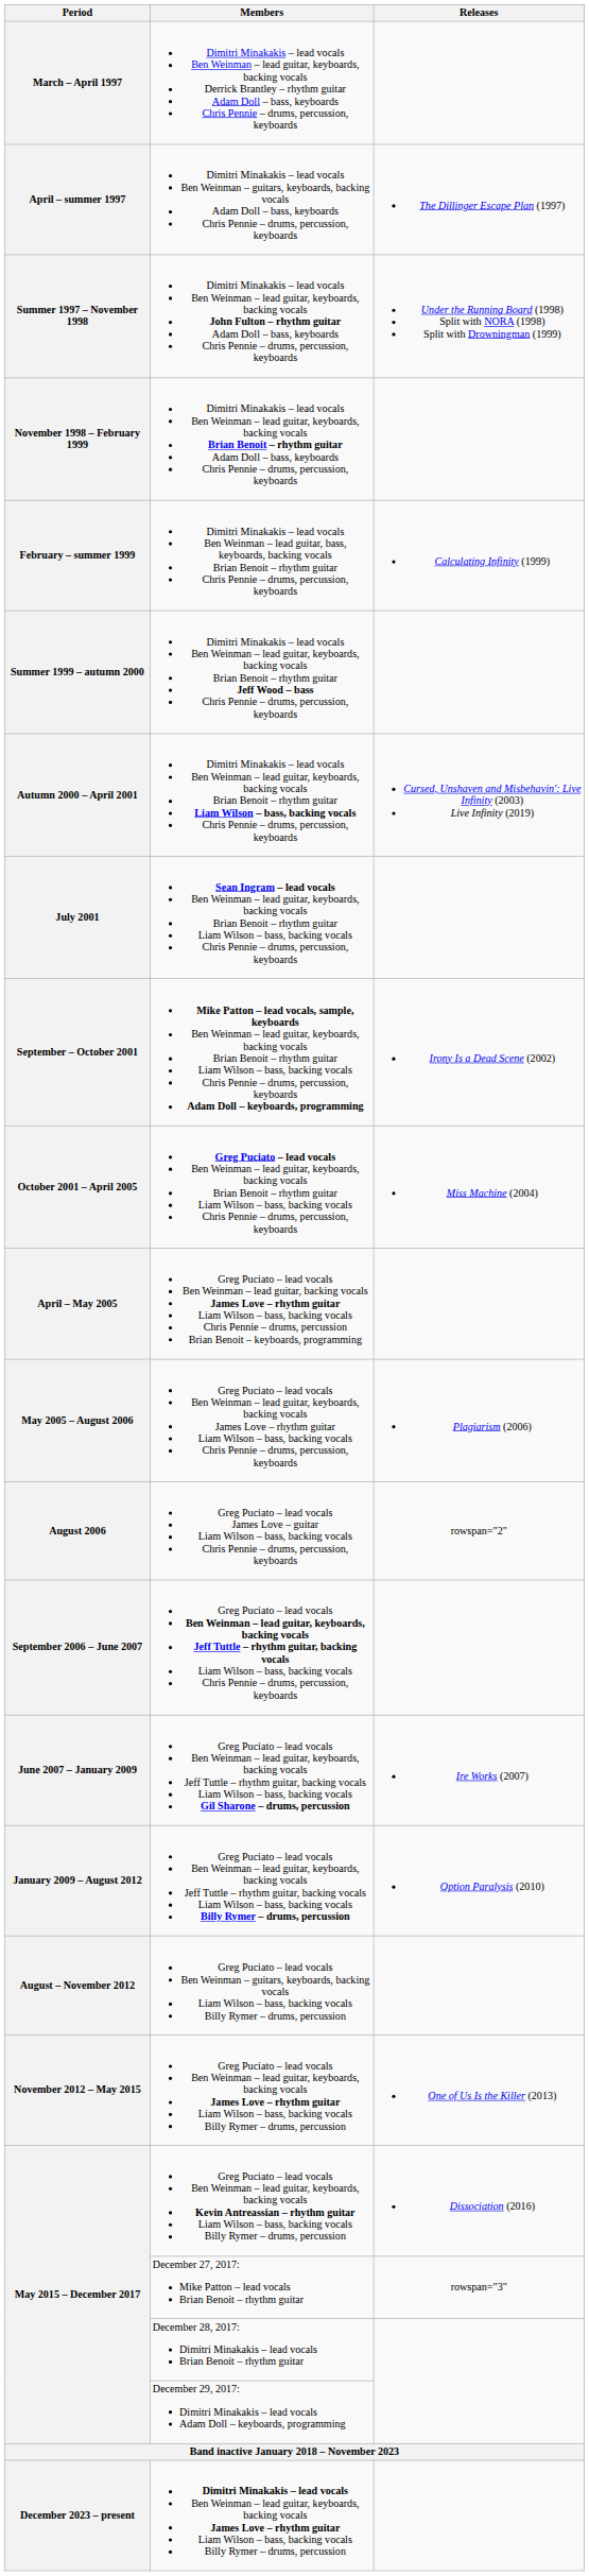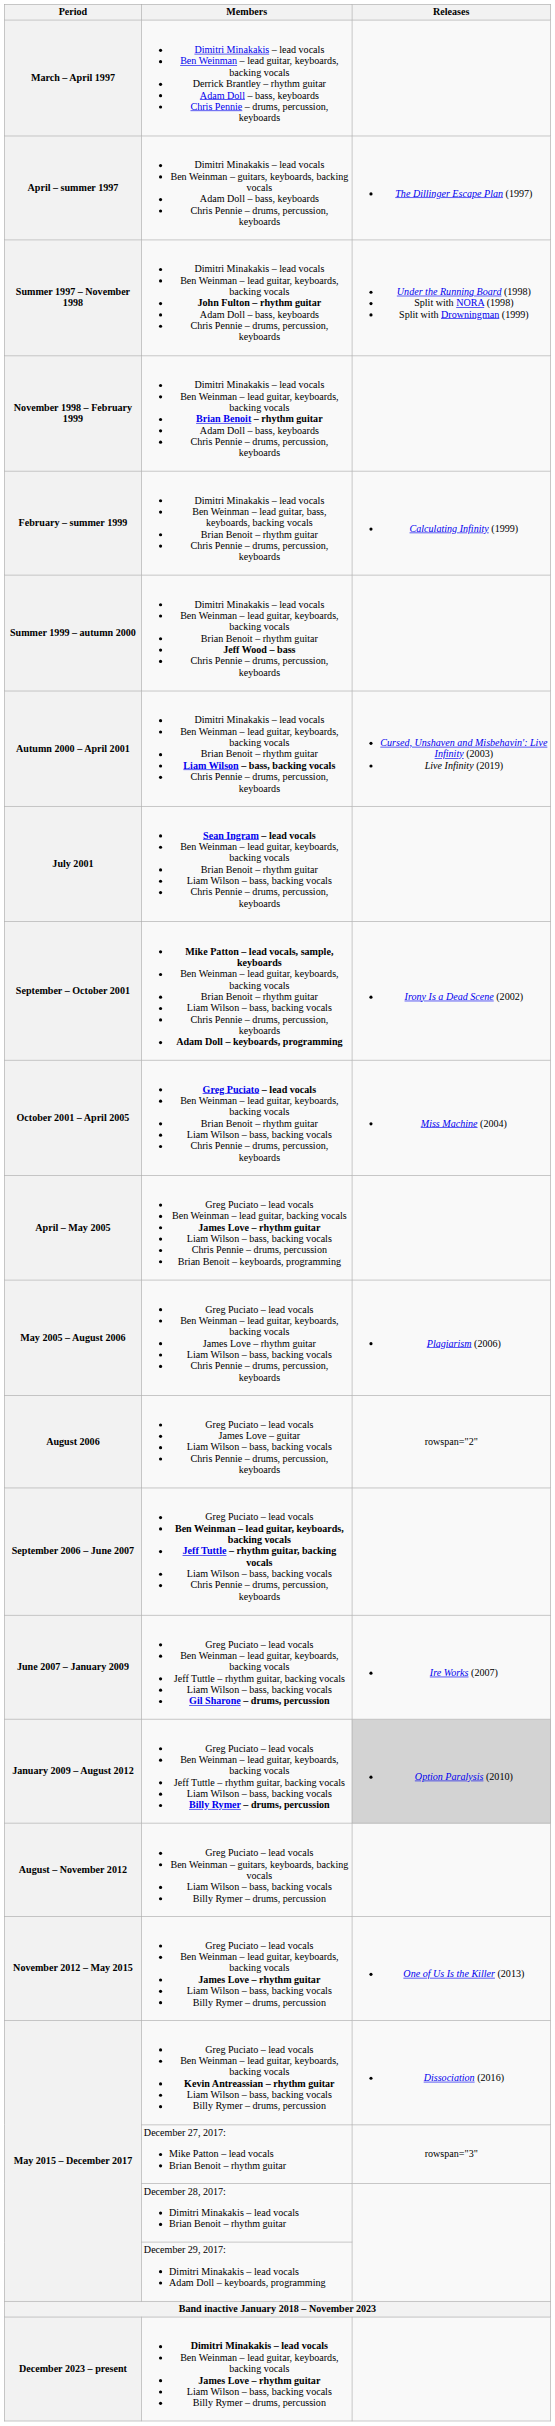row 17 | Releases: no background -> lightgrey background
